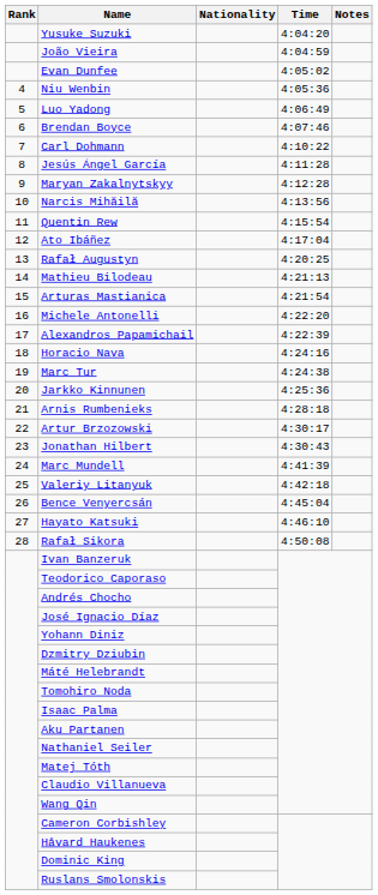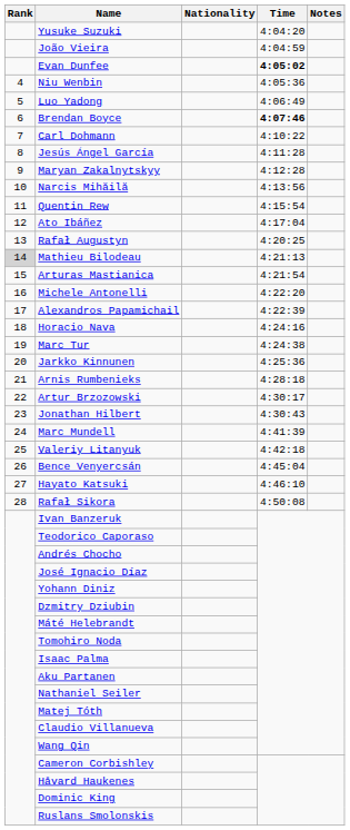Evan Dunfee | Time: normal -> bold
Brendan Boyce | Time: normal -> bold
Mathieu Bilodeau | Rank: no background -> lightgrey background
